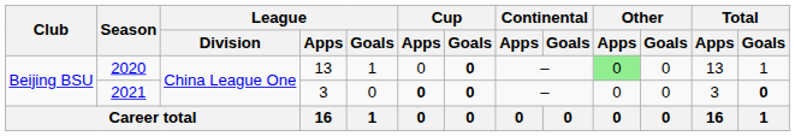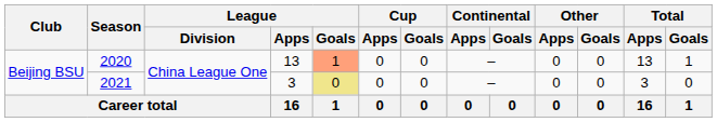2020 | League / Goals: no background -> lightsalmon background
2020 | Cup / Goals: bold -> normal
2020 | Other / Apps: lightgreen background -> no background
2021 | League / Goals: no background -> khaki background
2021 | Cup / Apps: bold -> normal
2021 | Cup / Goals: bold -> normal
2021 | Total / Goals: bold -> normal
